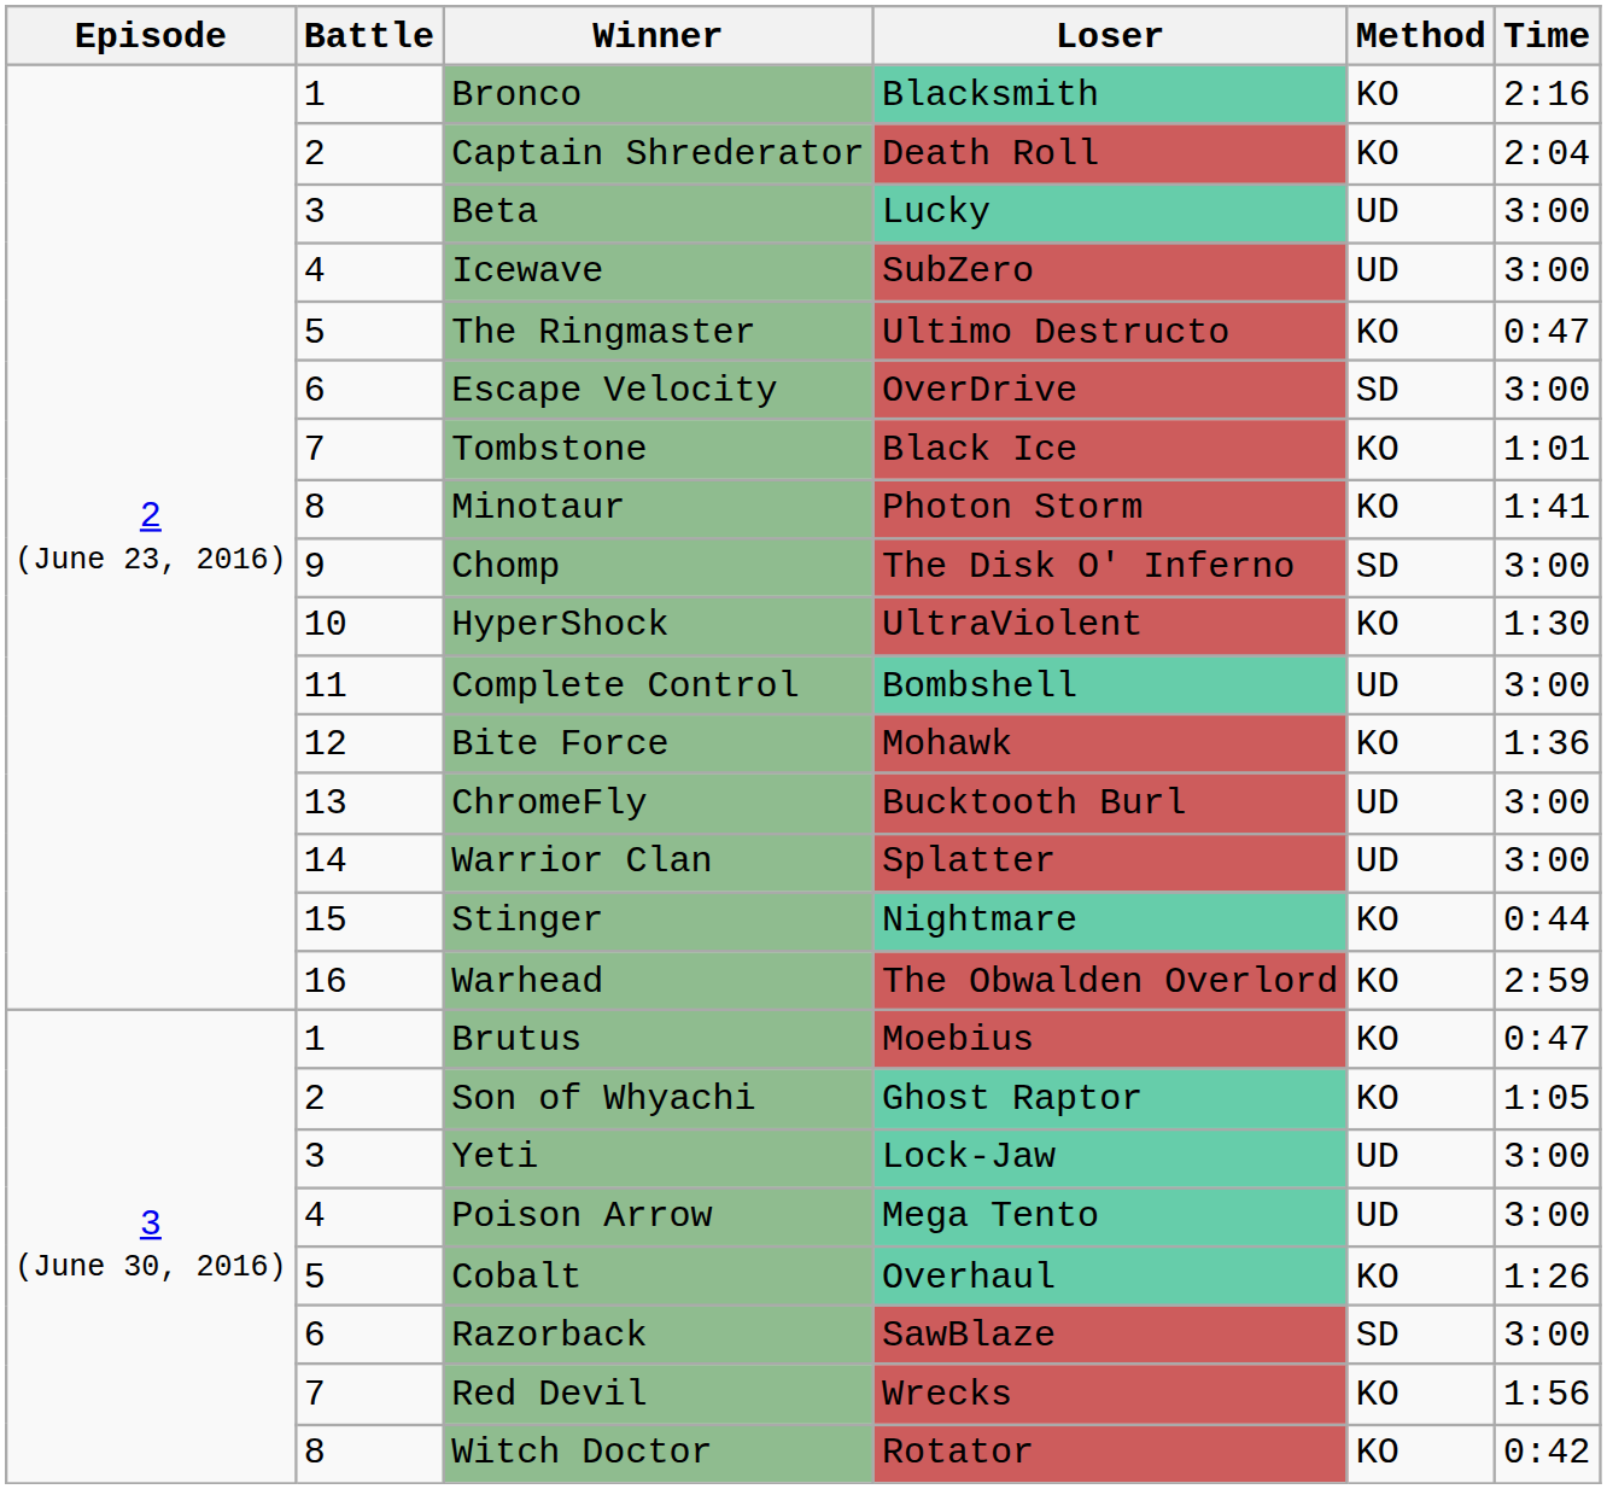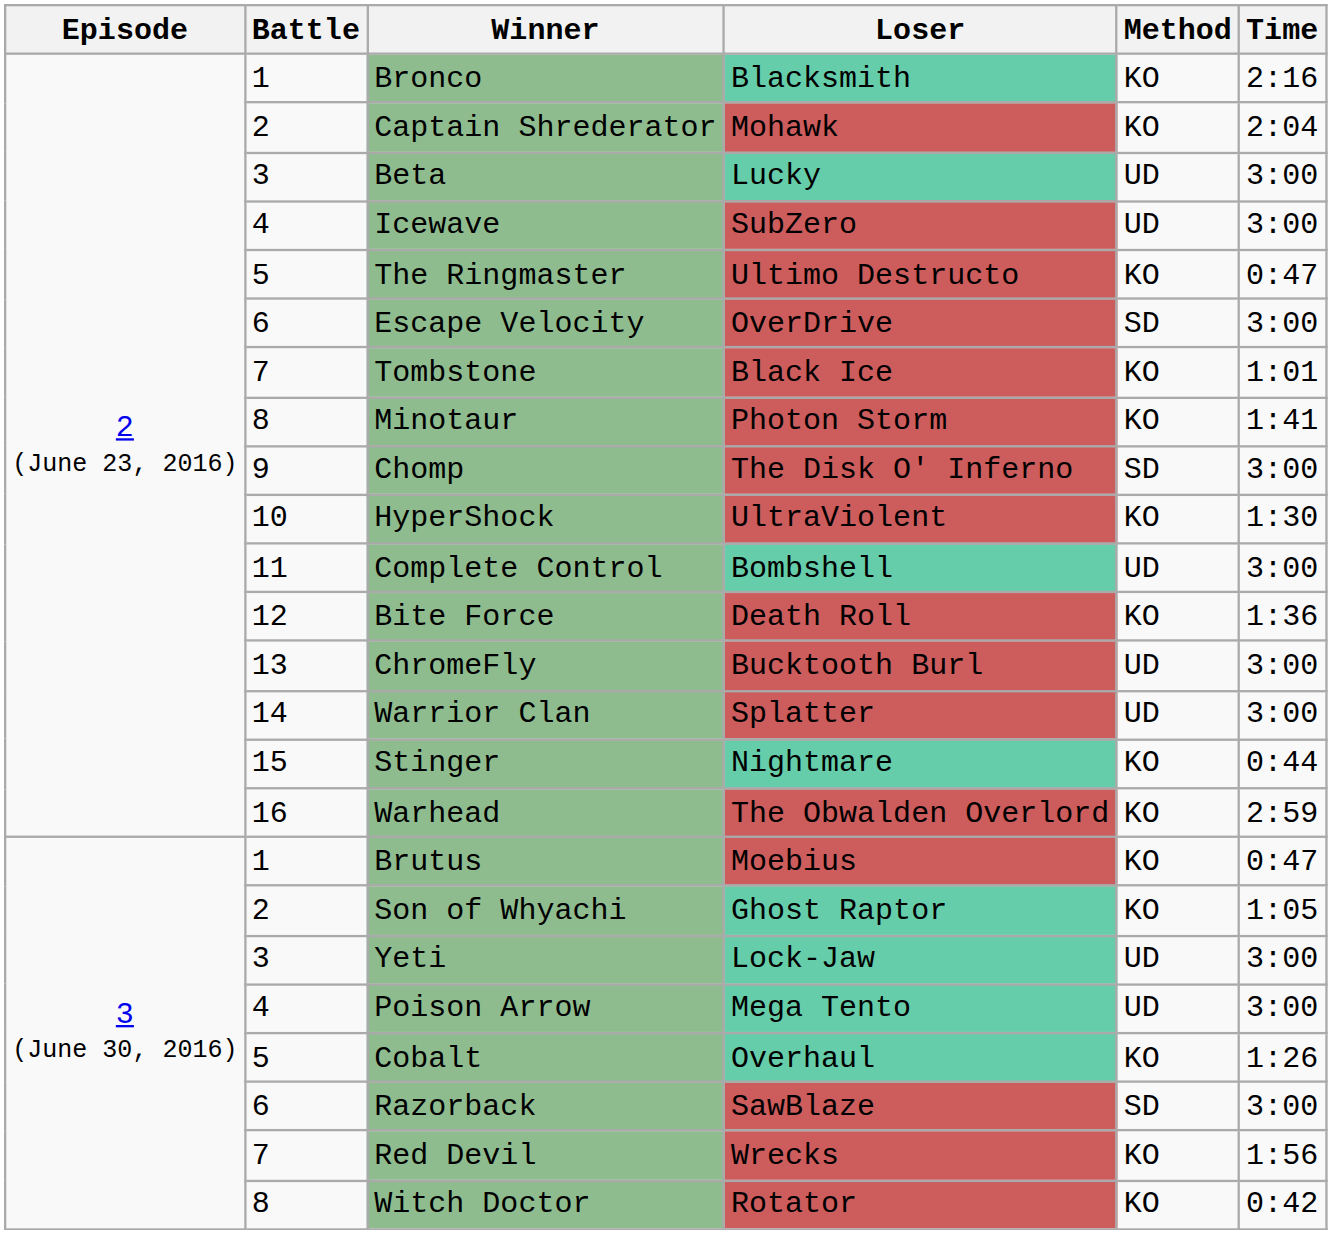Captain Shrederator | Loser: Death Roll -> Mohawk
Bite Force | Loser: Mohawk -> Death Roll
